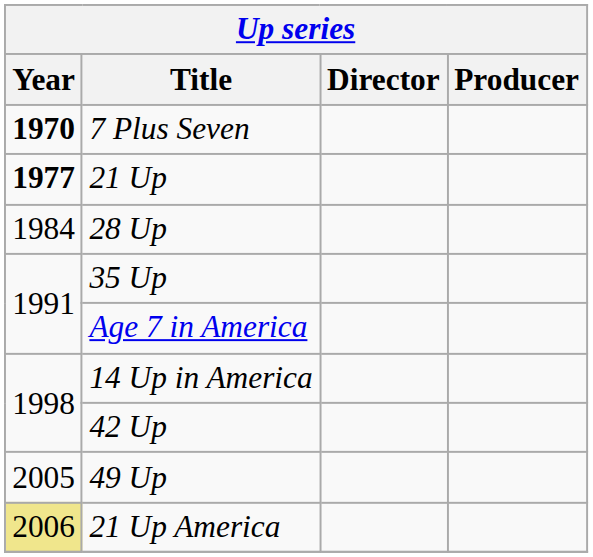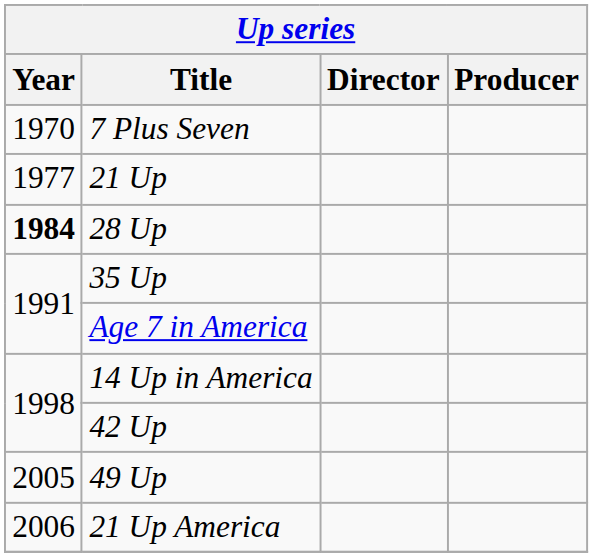7 Plus Seven | Year: bold -> normal
21 Up | Year: bold -> normal
28 Up | Year: normal -> bold
21 Up America | Year: khaki background -> no background
